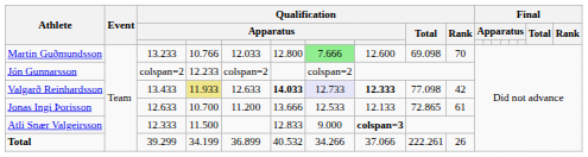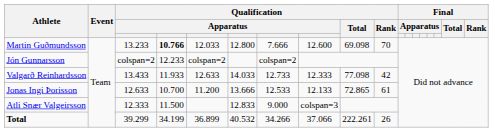Martin Guðmundsson | column 4: normal -> bold
Martin Guðmundsson | column 7: lightgreen background -> no background
Valgarð Reinhardsson | column 4: khaki background -> no background
Valgarð Reinhardsson | column 6: bold -> normal
Valgarð Reinhardsson | column 7: lavender background -> no background
Valgarð Reinhardsson | column 8: bold -> normal
Atli Snær Valgeirsson | column 8: bold -> normal
